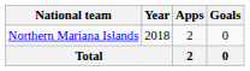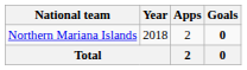Northern Mariana Islands | Goals: normal -> bold
